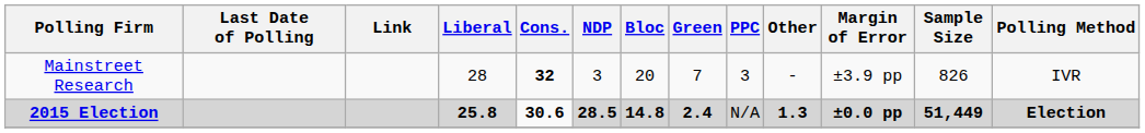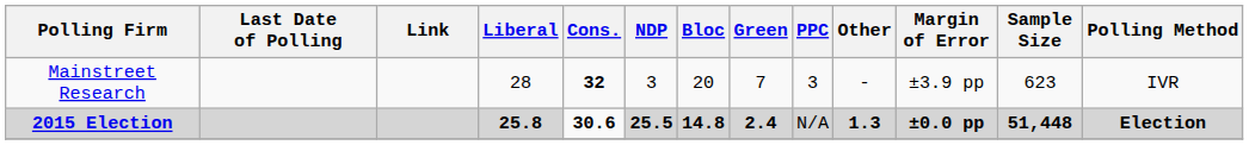Mainstreet Research | Sample Size: 826 -> 623
2015 Election | NDP: 28.5 -> 25.5
2015 Election | Sample Size: 51,449 -> 51,448
